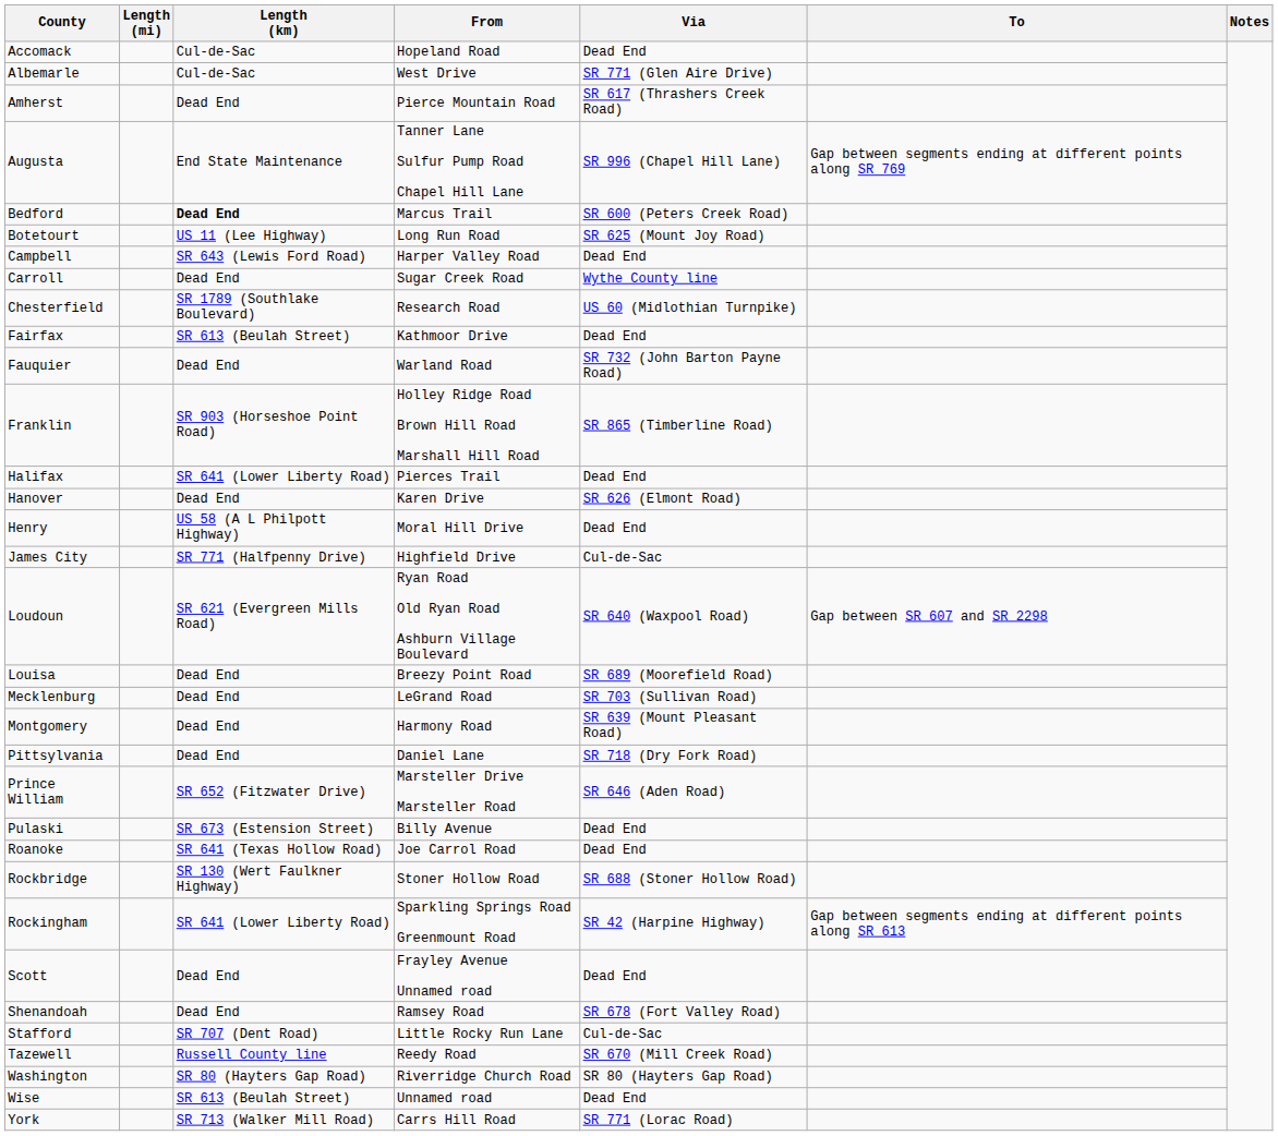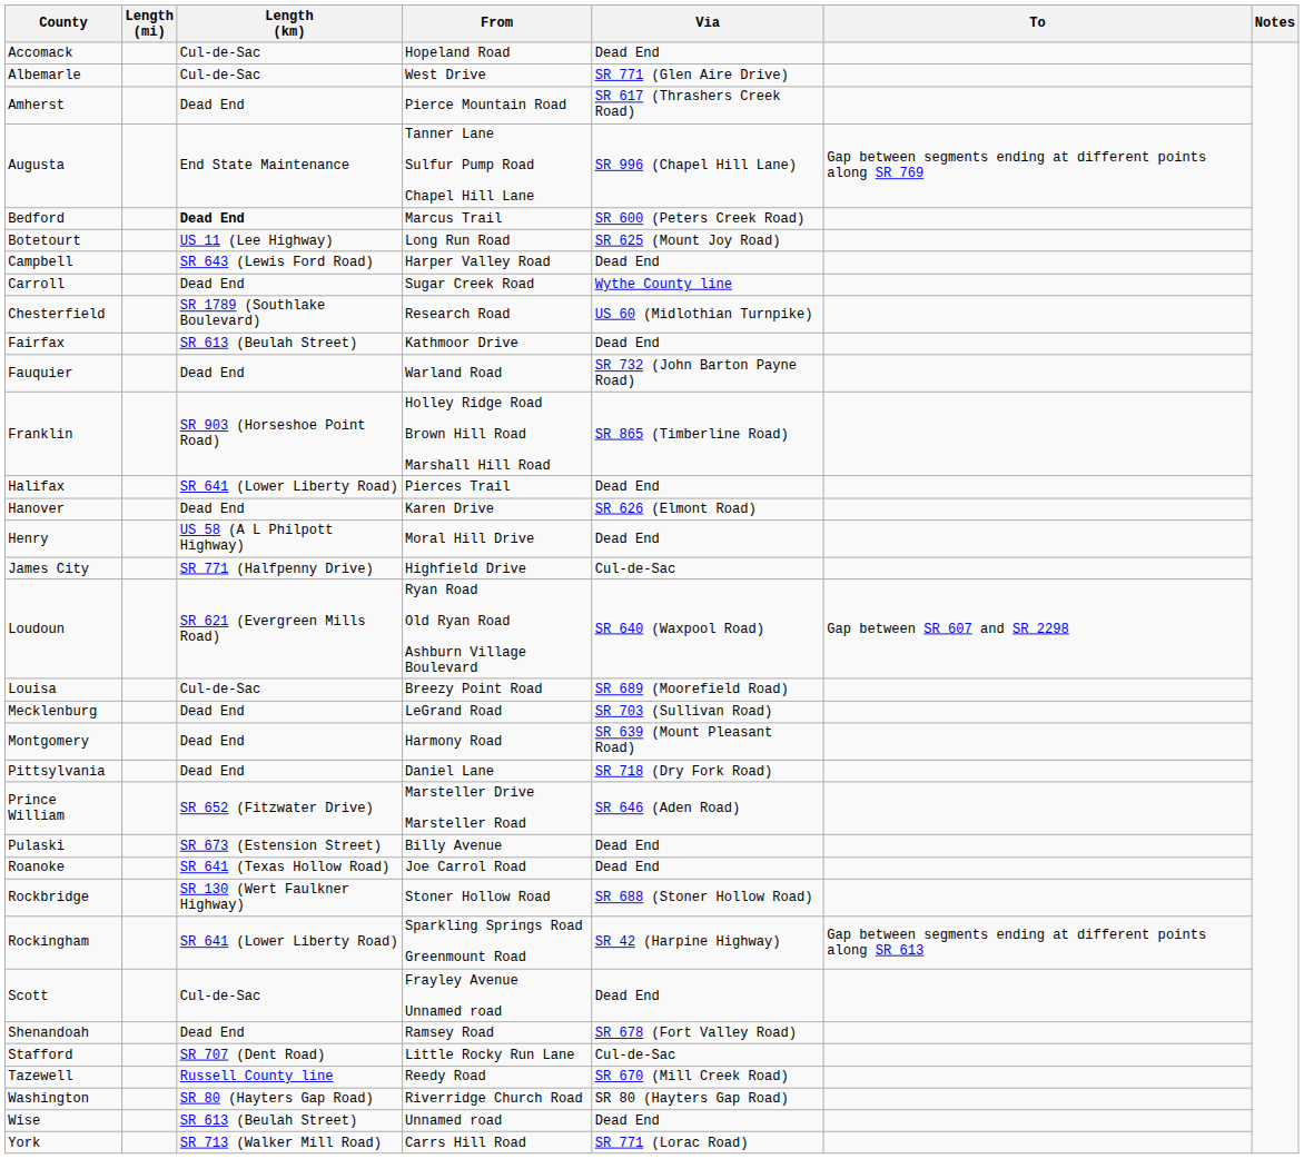Louisa | Length (km): Dead End -> Cul-de-Sac
Scott | Length (km): Dead End -> Cul-de-Sac
